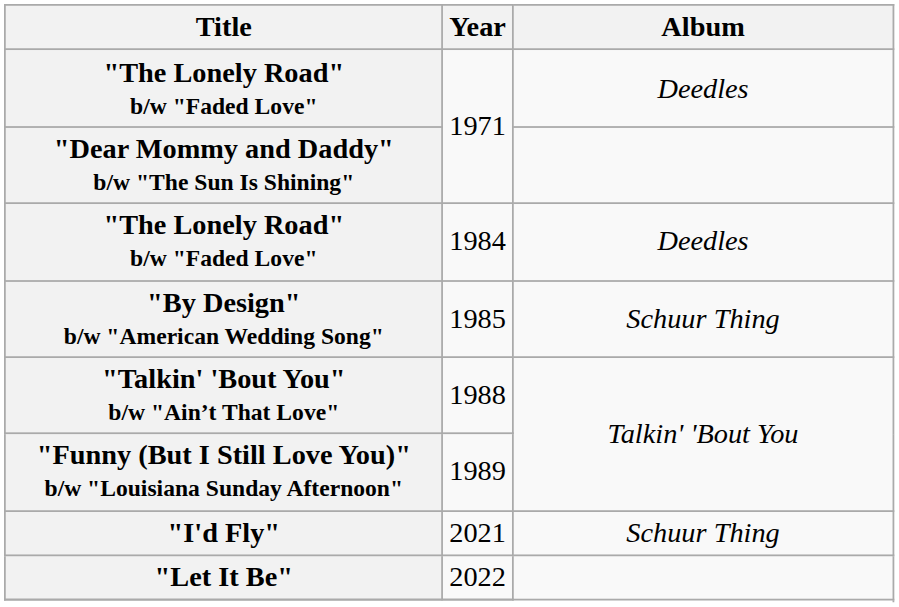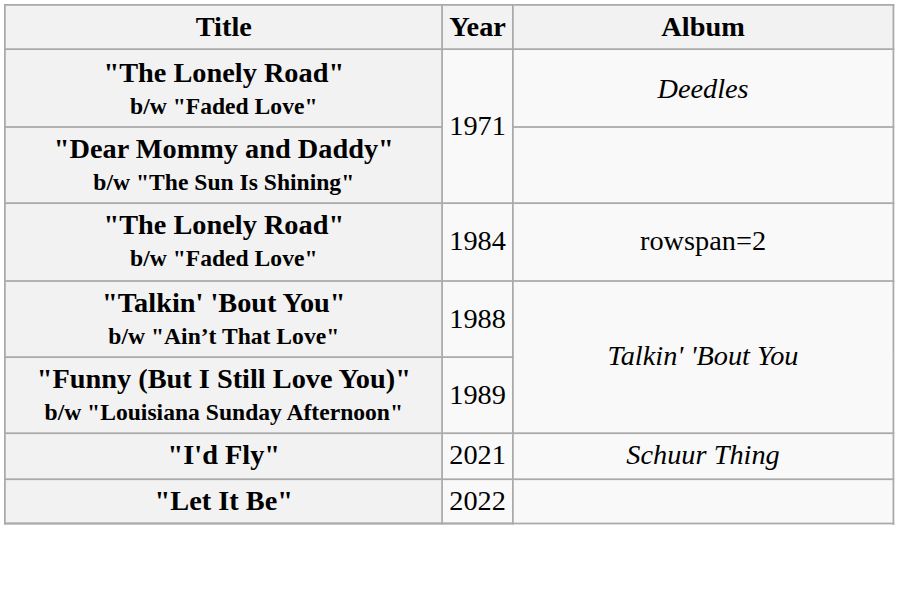1984 | Album: Deedles -> rowspan=2
- row: "By Design" b/w "American Wedding Song" | 1985 | Schuur Thing
